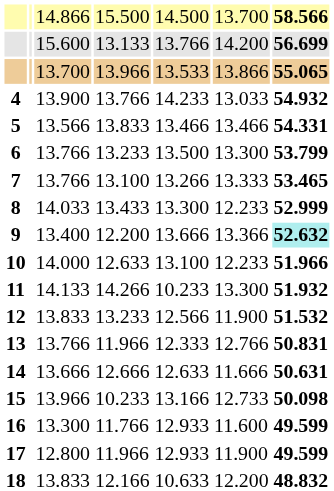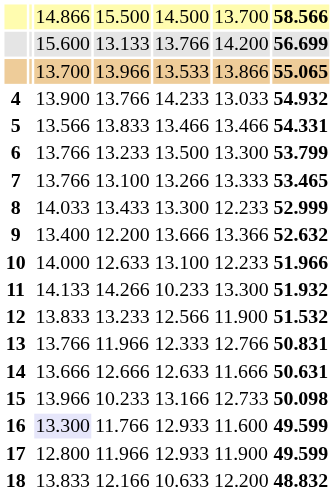9 | column 6: paleturquoise background -> no background
16 | column 2: no background -> lavender background
